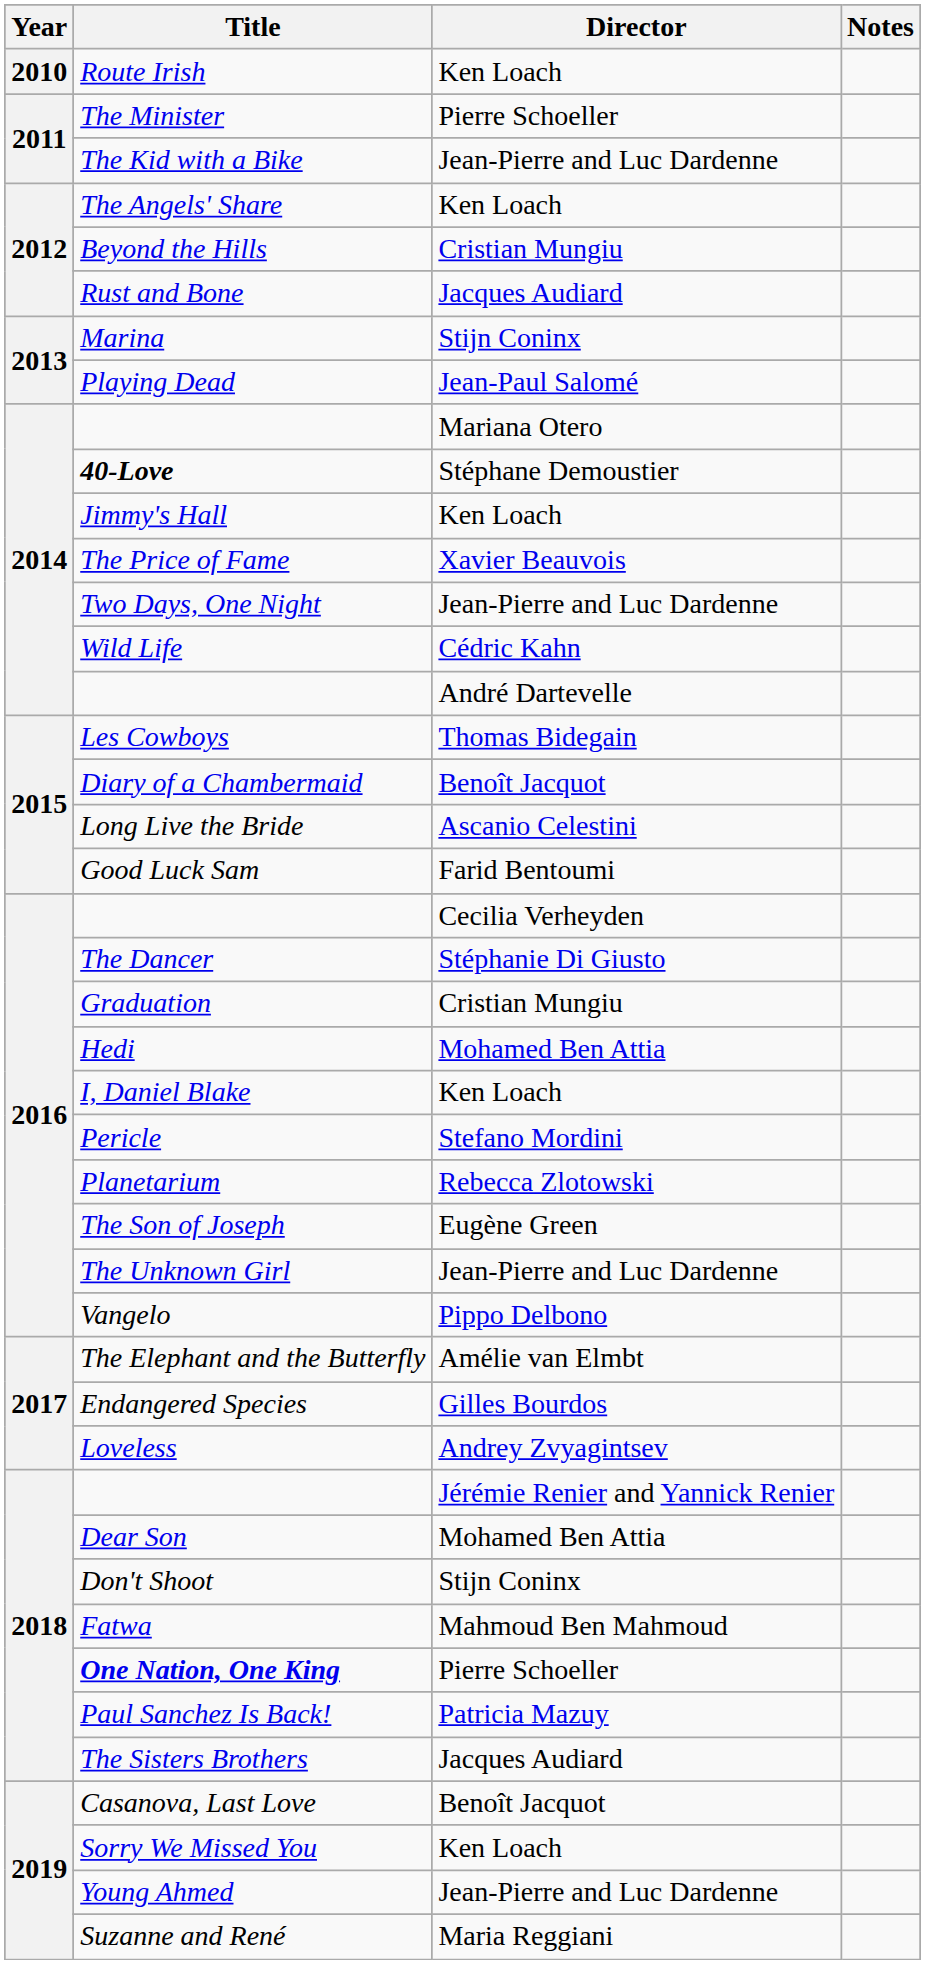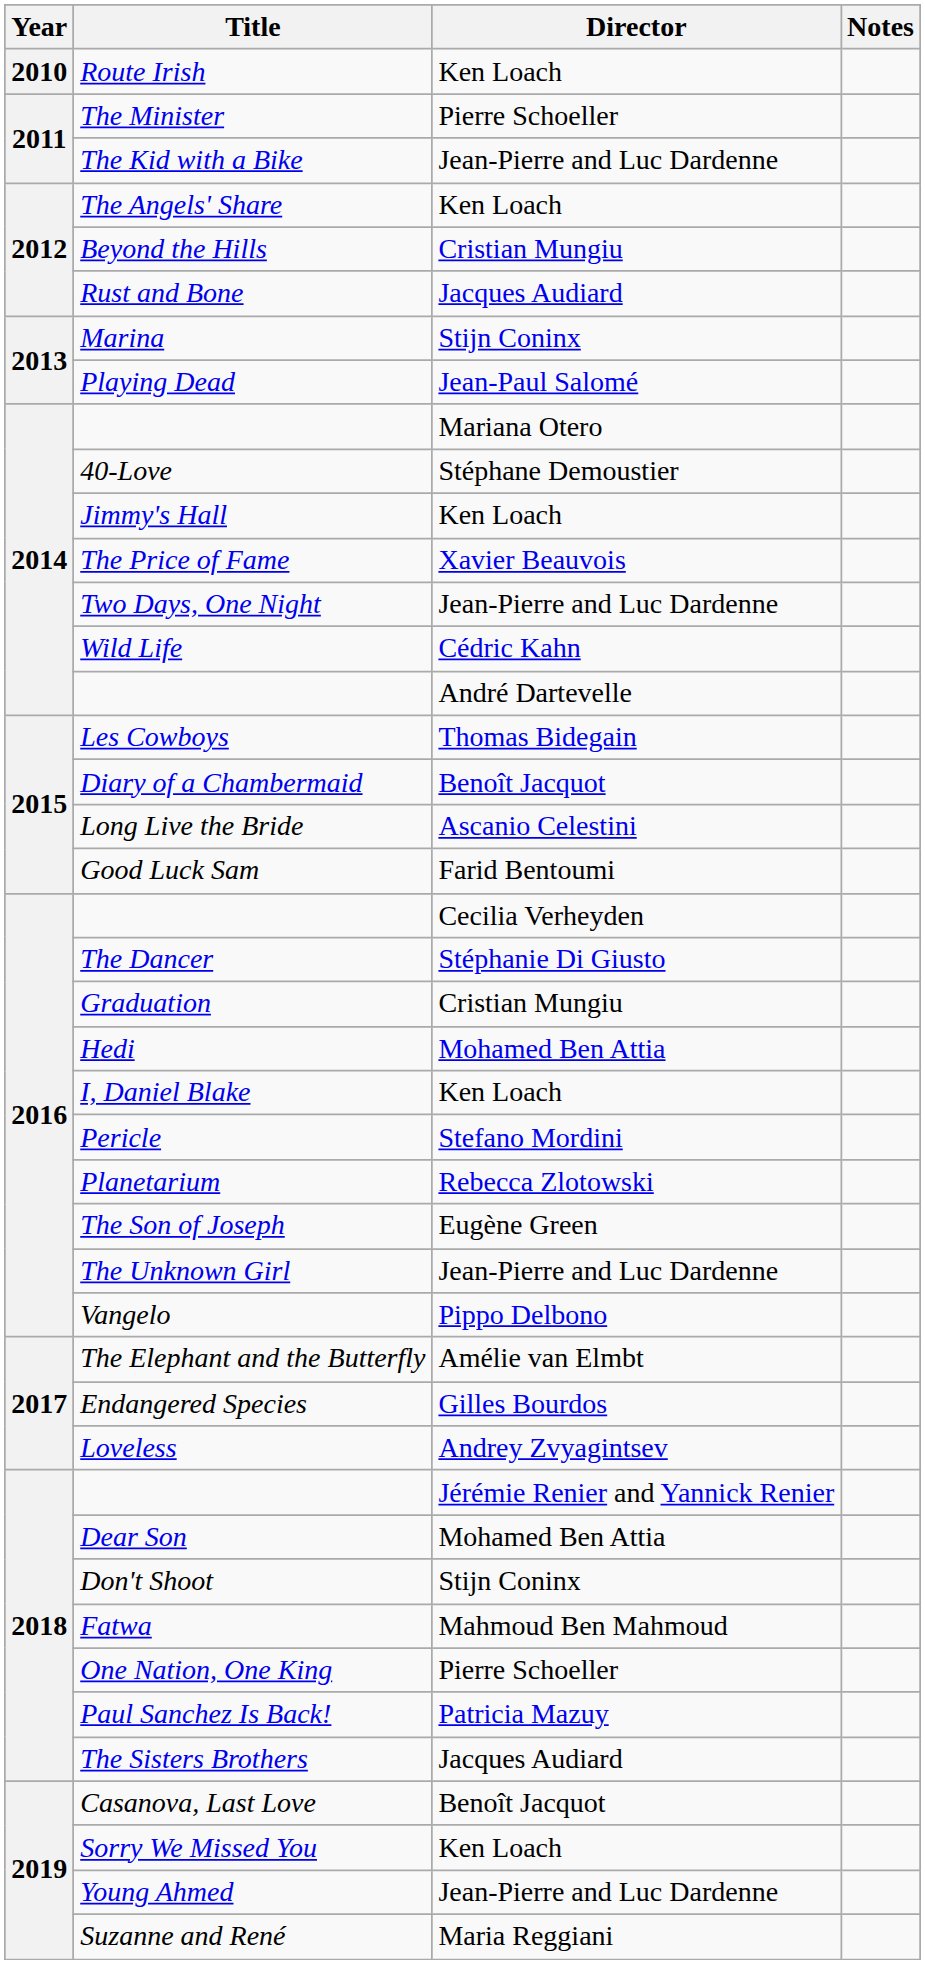40-Love | Title: bold -> normal
One Nation, One King | Title: bold -> normal
